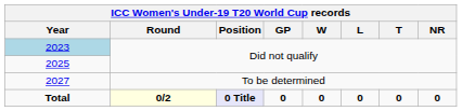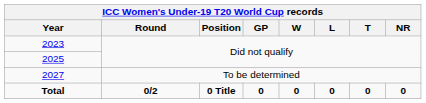2023 | Year: lightblue background -> no background
Total | Round: lightyellow background -> no background
Total | Position: lavender background -> no background
